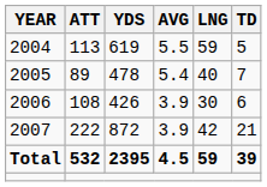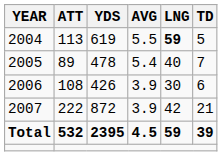2004 | LNG: normal -> bold
